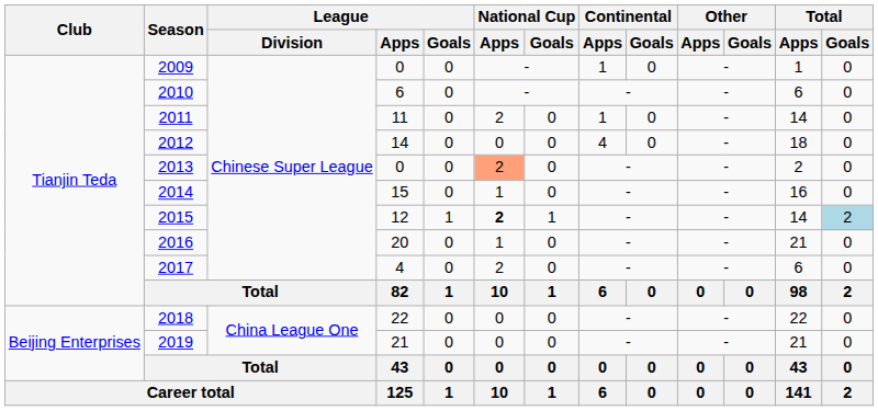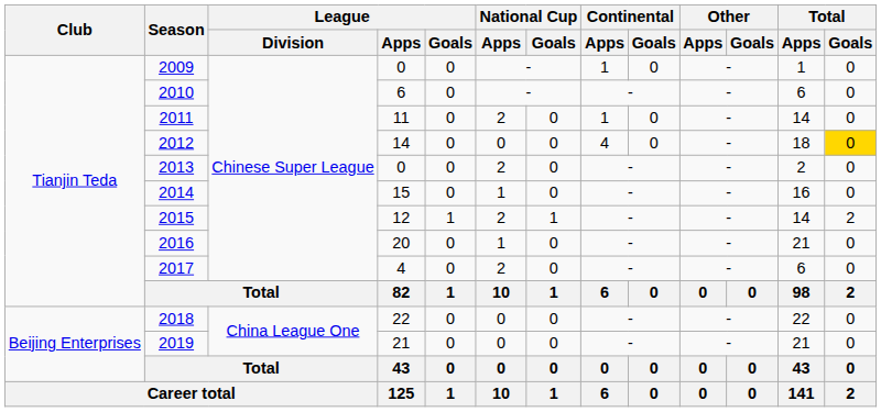2012 | Total / Goals: no background -> gold background
2013 | National Cup / Apps: lightsalmon background -> no background
2015 | National Cup / Apps: bold -> normal
2015 | Total / Goals: lightblue background -> no background
